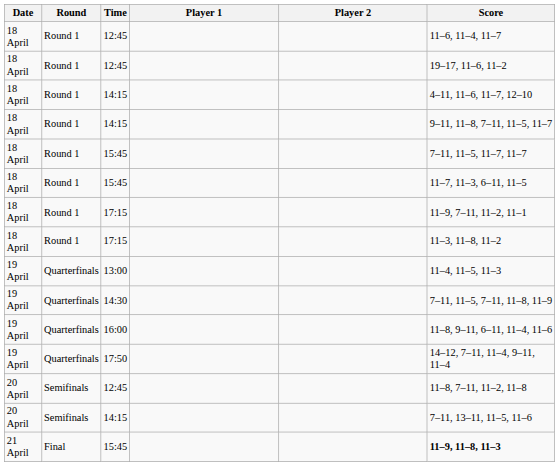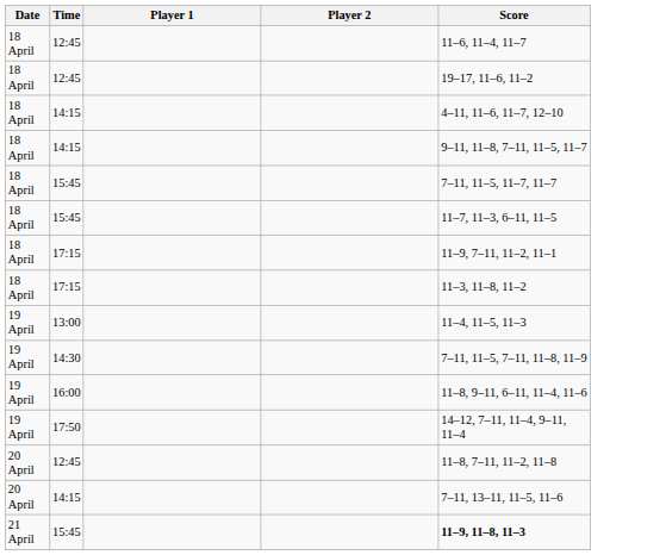- column: Round | Round 1 | Round 1 | Round 1 | Round 1 | Round 1 | Round 1 | Round 1 | Round 1 | Quarterfinals | Quarterfinals | Quarterfinals | Quarterfinals | Semifinals | Semifinals | Final
